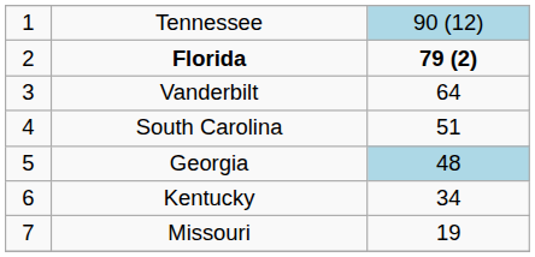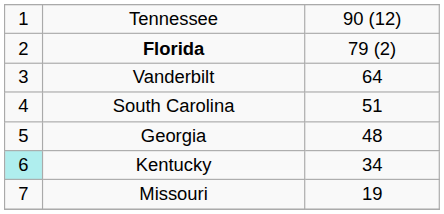Tennessee | column 3: lightblue background -> no background
Florida | column 3: bold -> normal
Georgia | column 3: lightblue background -> no background
Kentucky | column 1: no background -> paleturquoise background
